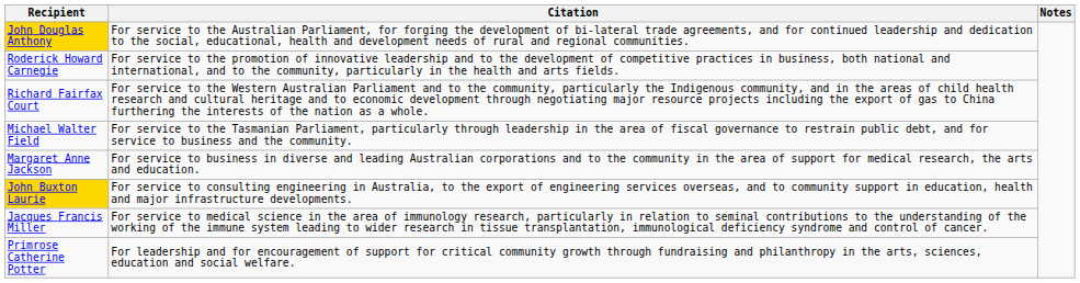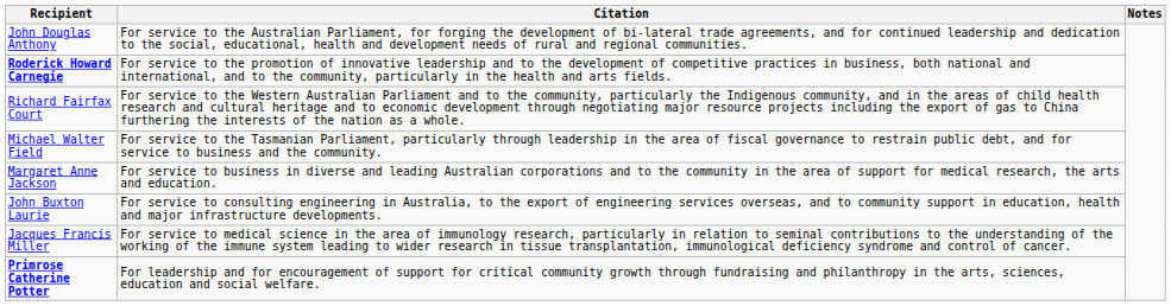John Douglas Anthony | Recipient: gold background -> no background
Roderick Howard Carnegie | Recipient: normal -> bold
John Buxton Laurie | Recipient: gold background -> no background
Primrose Catherine Potter | Recipient: normal -> bold
